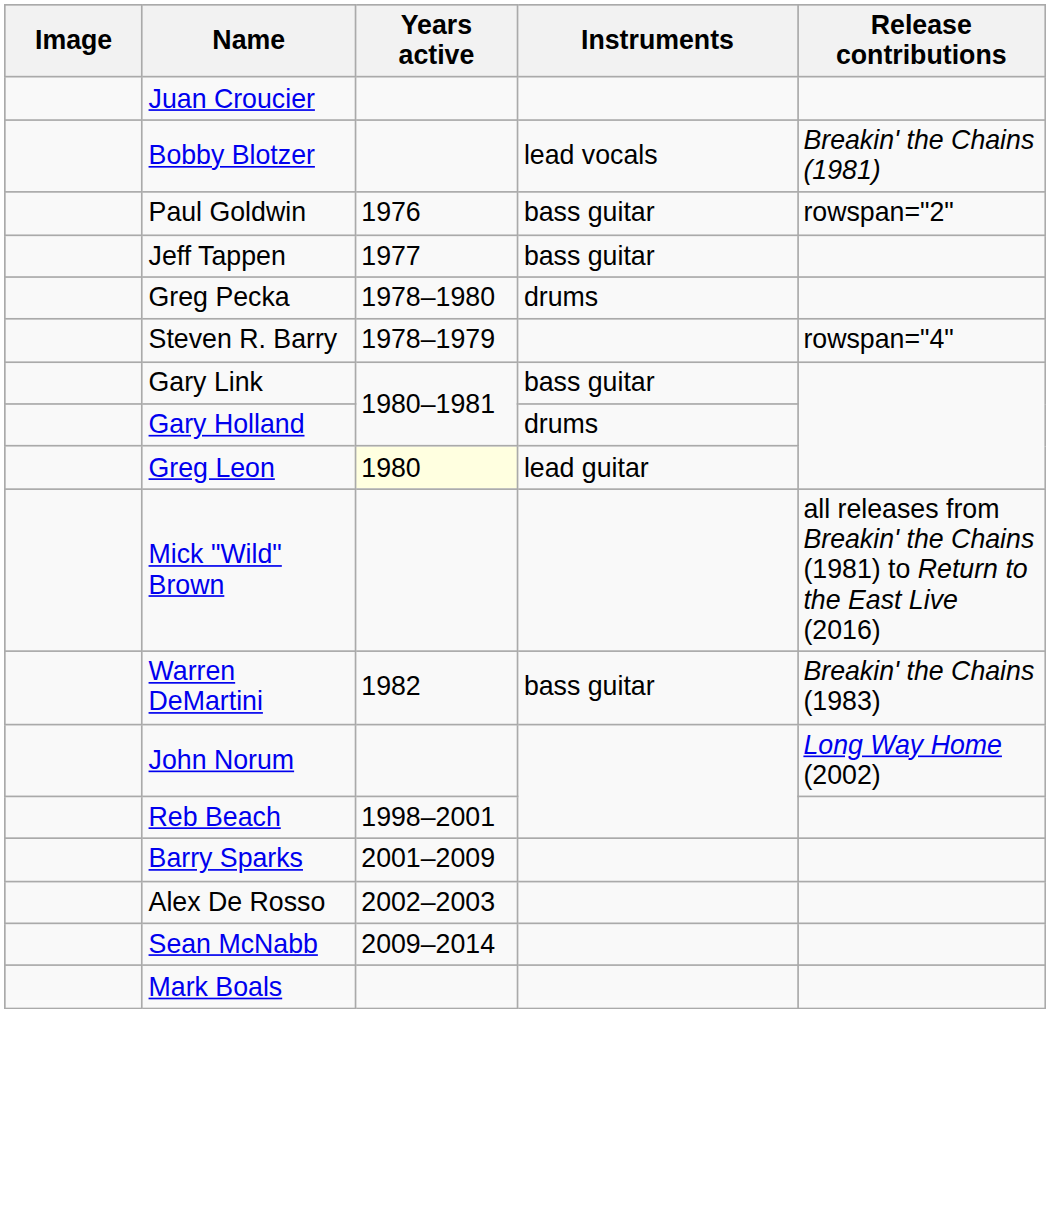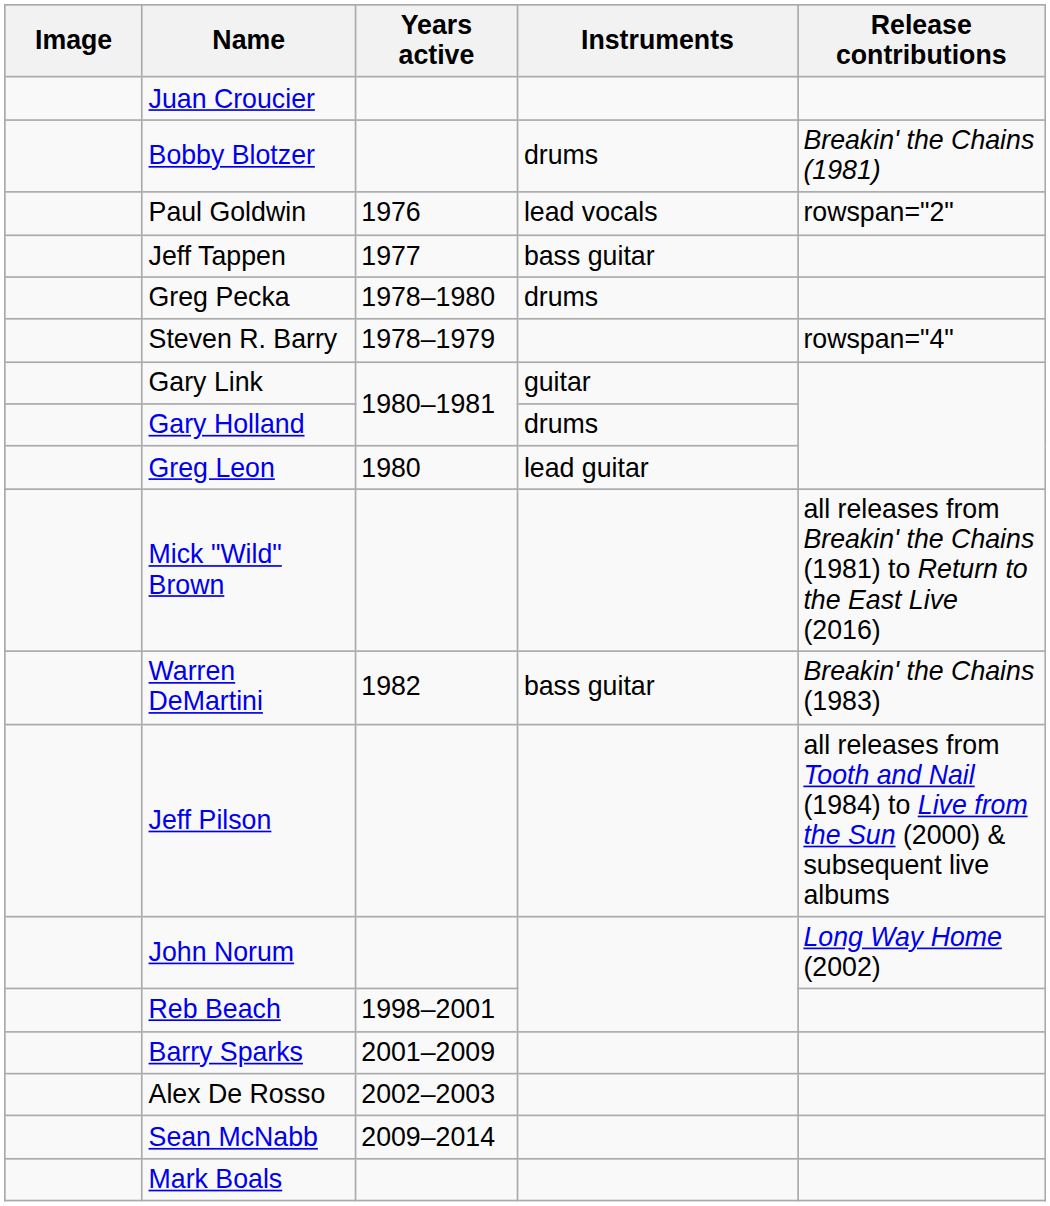Bobby Blotzer | Instruments: lead vocals -> drums
Paul Goldwin | Instruments: bass guitar -> lead vocals
Gary Link | Instruments: bass guitar -> guitar
Greg Leon | Years active: lightyellow background -> no background
+ row: Jeff Pilson | all releases from Tooth and Nail (1984) to Live from the Sun (2000) & subsequent live albums
